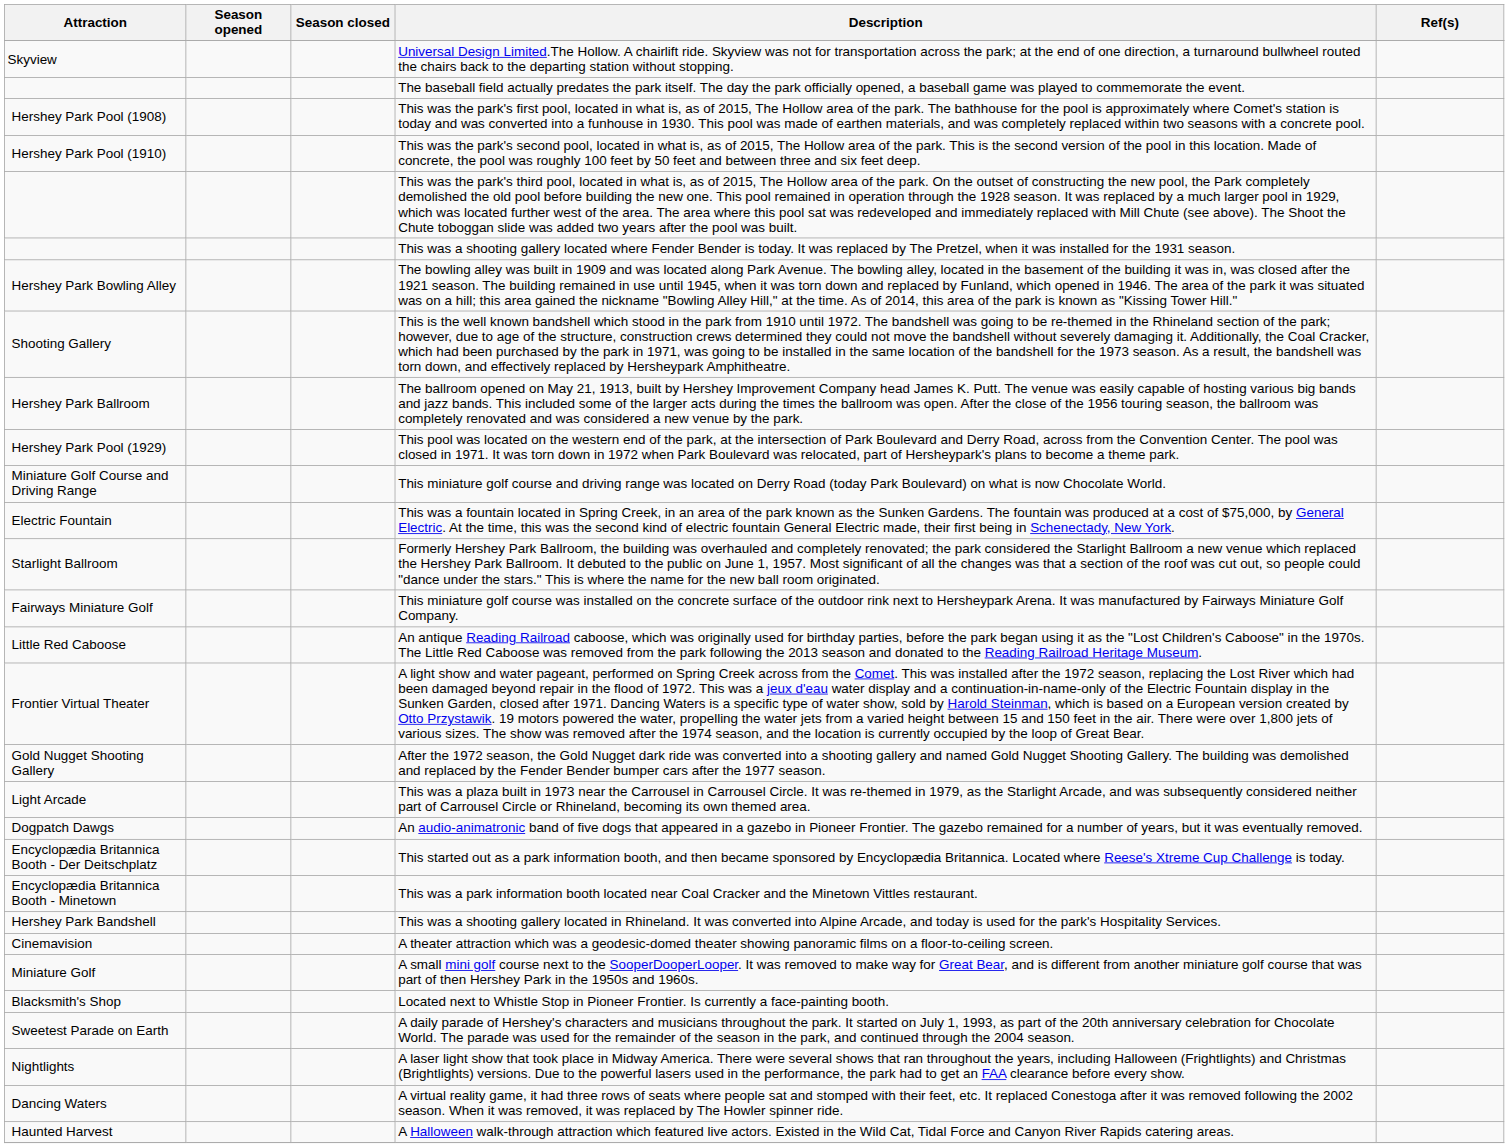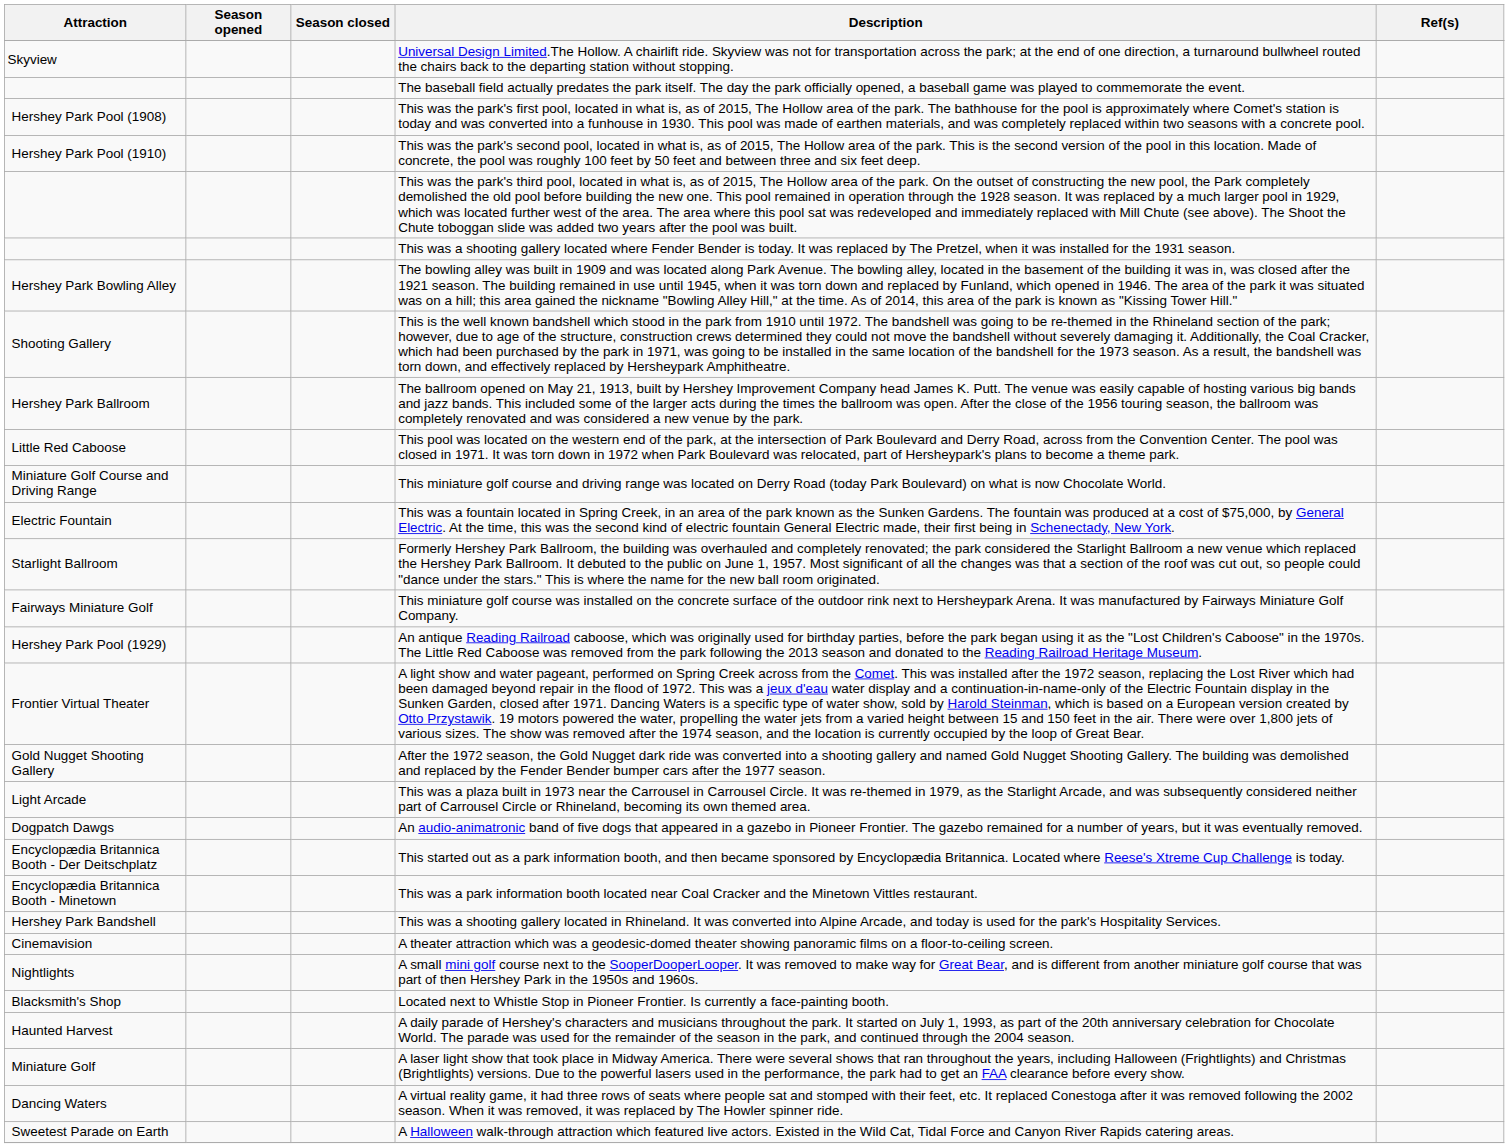row 11 | Attraction: Hershey Park Pool (1929) -> Little Red Caboose
row 16 | Attraction: Little Red Caboose -> Hershey Park Pool (1929)
row 25 | Attraction: Miniature Golf -> Nightlights
row 27 | Attraction: Sweetest Parade on Earth -> Haunted Harvest
row 28 | Attraction: Nightlights -> Miniature Golf
row 30 | Attraction: Haunted Harvest -> Sweetest Parade on Earth
